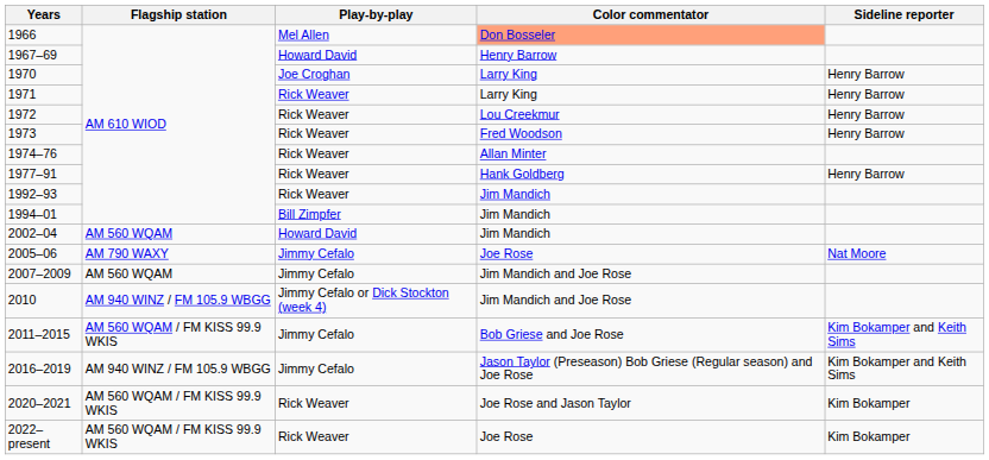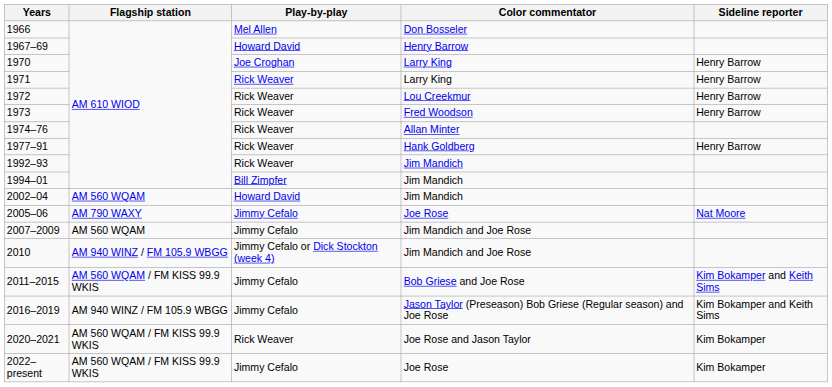1966 | Color commentator: lightsalmon background -> no background
2022–present | Play-by-play: Rick Weaver -> Jimmy Cefalo
